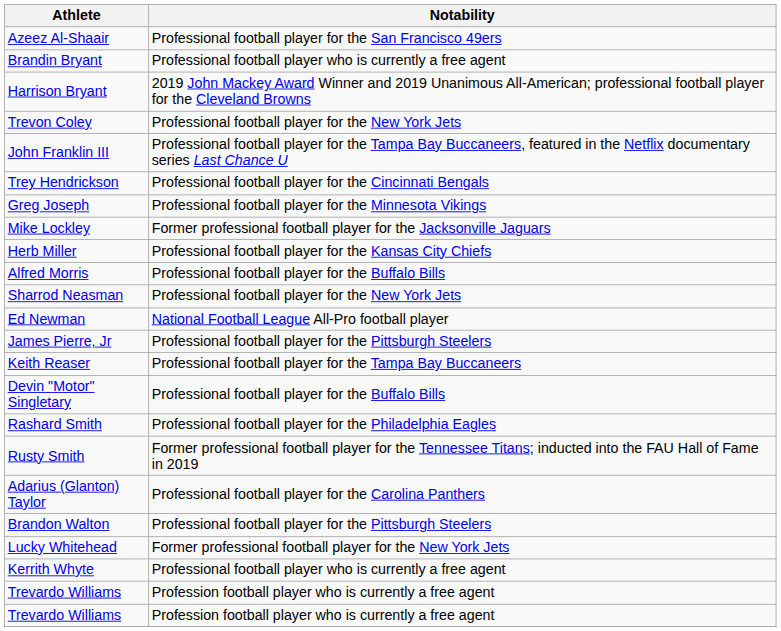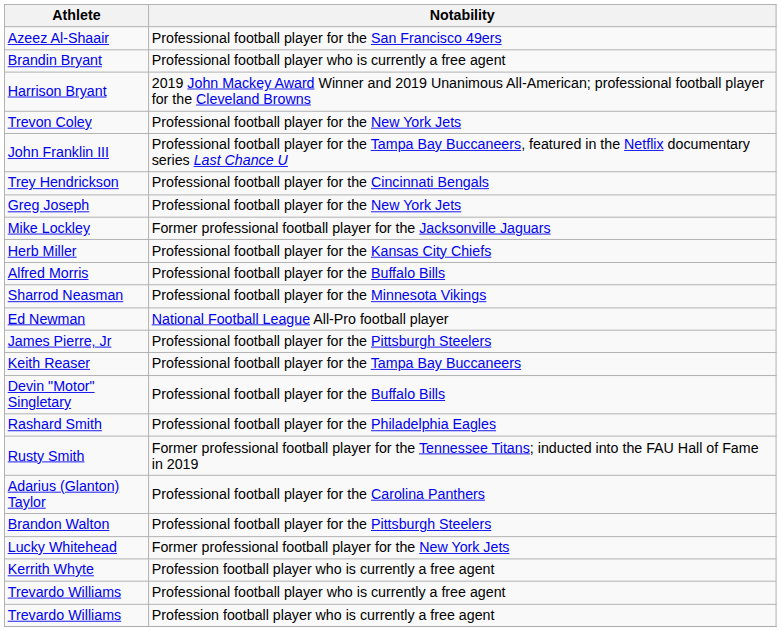row 8 | Notability: Professional football player for the Minnesota Vikings -> Professional football player for the New York Jets
row 12 | Notability: Professional football player for the New York Jets -> Professional football player for the Minnesota Vikings
row 22 | Notability: Professional football player who is currently a free agent -> Profession football player who is currently a free agent
row 23 | Notability: Profession football player who is currently a free agent -> Professional football player who is currently a free agent
